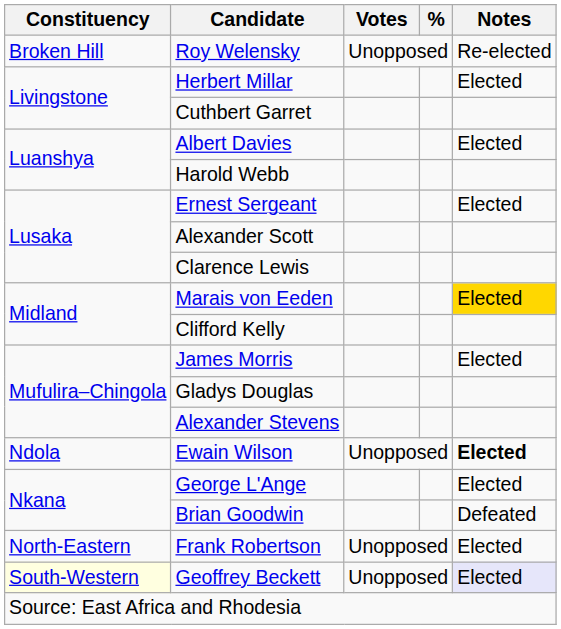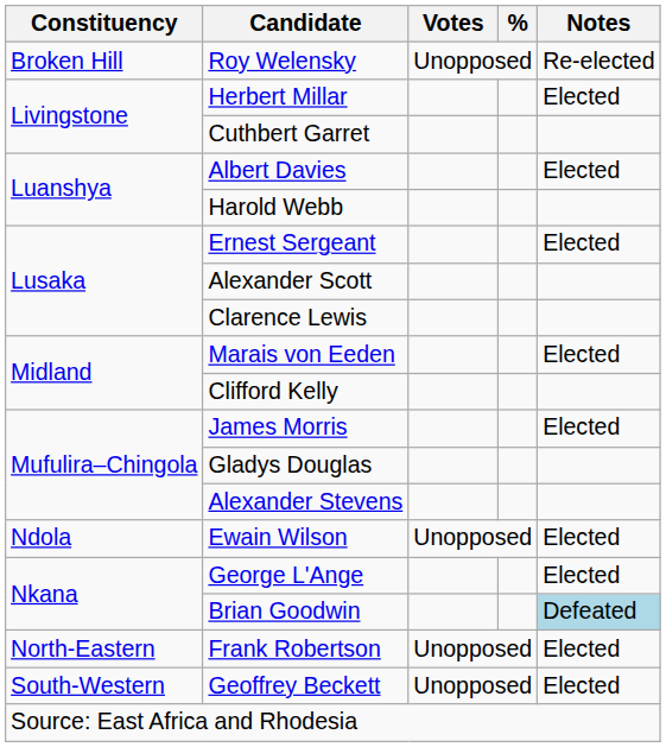Marais von Eeden | Notes: gold background -> no background
Ewain Wilson | Notes: bold -> normal
Brian Goodwin | Notes: no background -> lightblue background
Geoffrey Beckett | Constituency: lightyellow background -> no background
Geoffrey Beckett | Notes: lavender background -> no background
